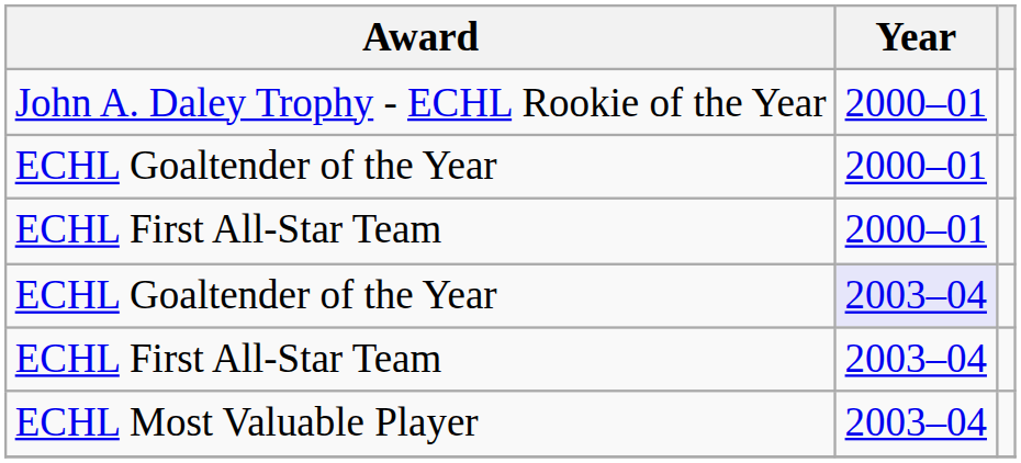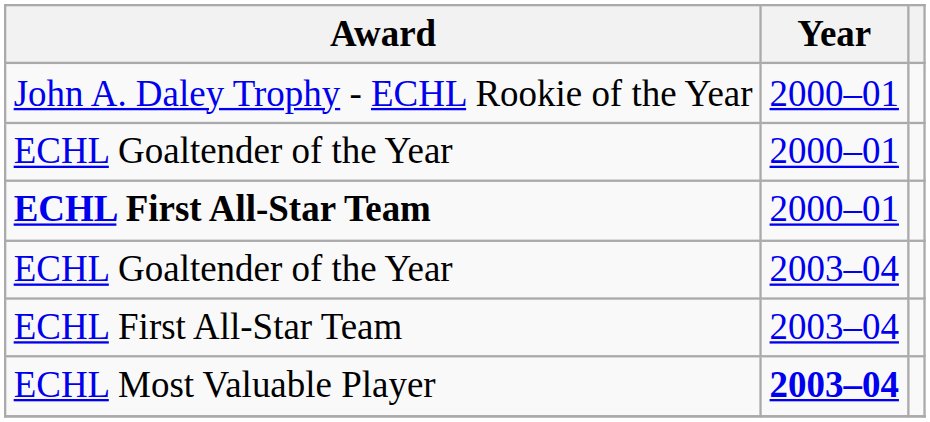ECHL First All-Star Team / 2000–01 | Award: normal -> bold
ECHL Goaltender of the Year / 2003–04 | Year: lavender background -> no background
ECHL Most Valuable Player | Year: normal -> bold
